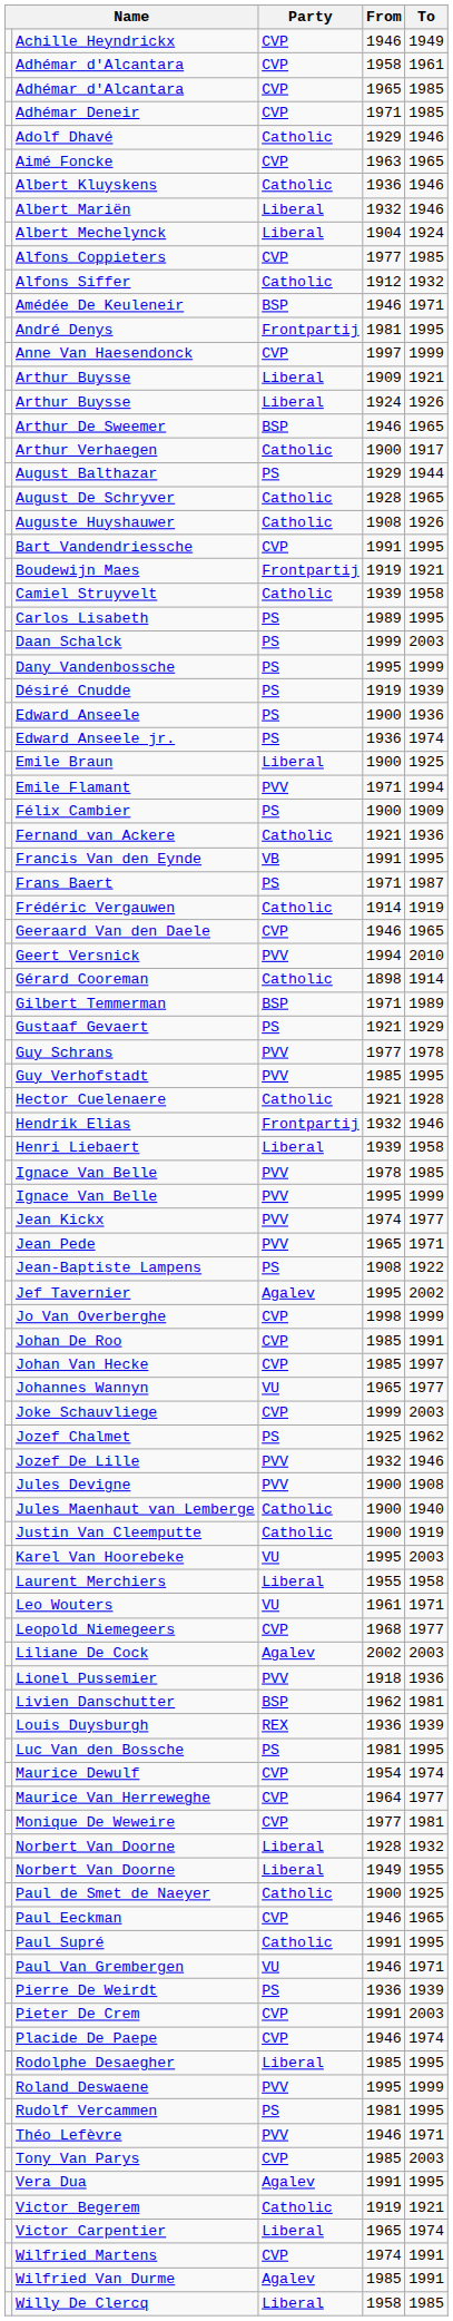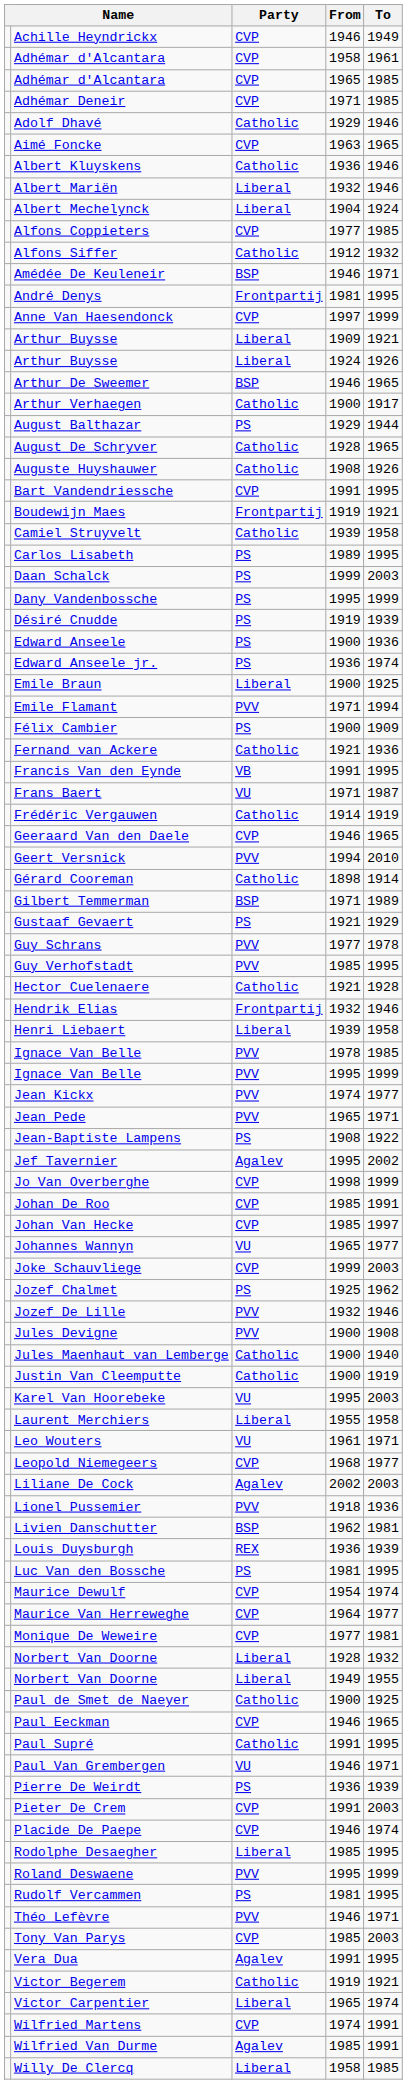Frans Baert | Party: PS -> VU
